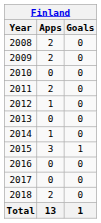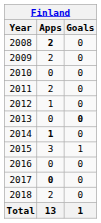2008 | Apps: normal -> bold
2013 | Goals: normal -> bold
2014 | Apps: normal -> bold
2017 | Apps: normal -> bold
